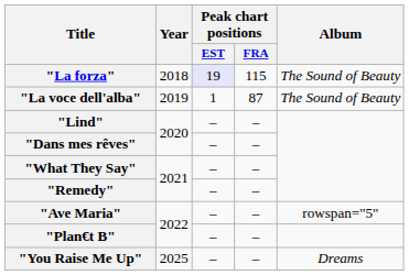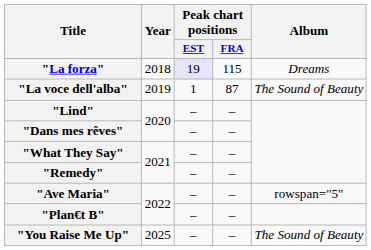"La forza" | Album: The Sound of Beauty -> Dreams
"You Raise Me Up" | Album: Dreams -> The Sound of Beauty
